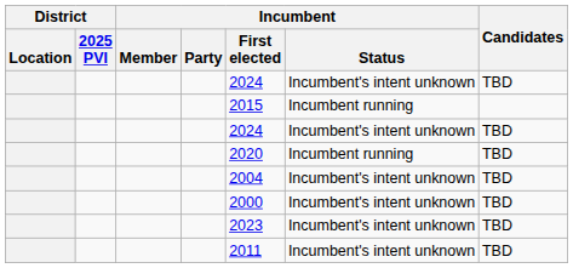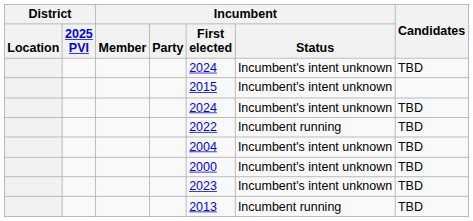row 4 | Incumbent / Status: Incumbent running -> Incumbent's intent unknown
row 6 | Incumbent / First elected: 2020 -> 2022
row 10 | Incumbent / First elected: 2011 -> 2013
row 10 | Incumbent / Status: Incumbent's intent unknown -> Incumbent running
